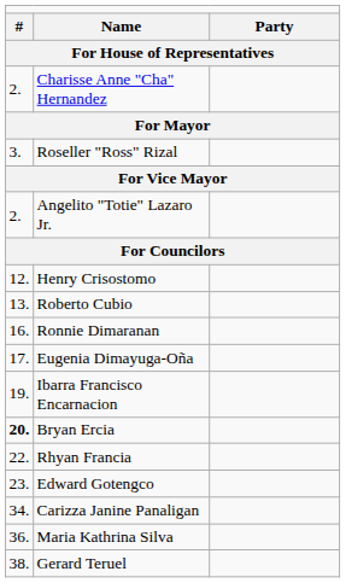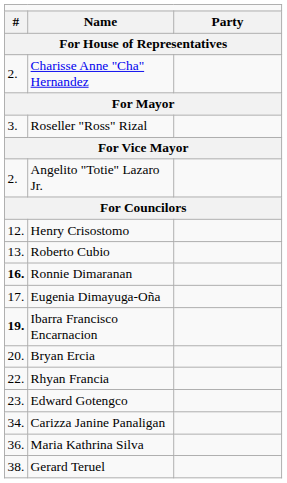Ronnie Dimaranan | column 1: normal -> bold
Ibarra Francisco Encarnacion | column 1: normal -> bold
Bryan Ercia | column 1: bold -> normal
